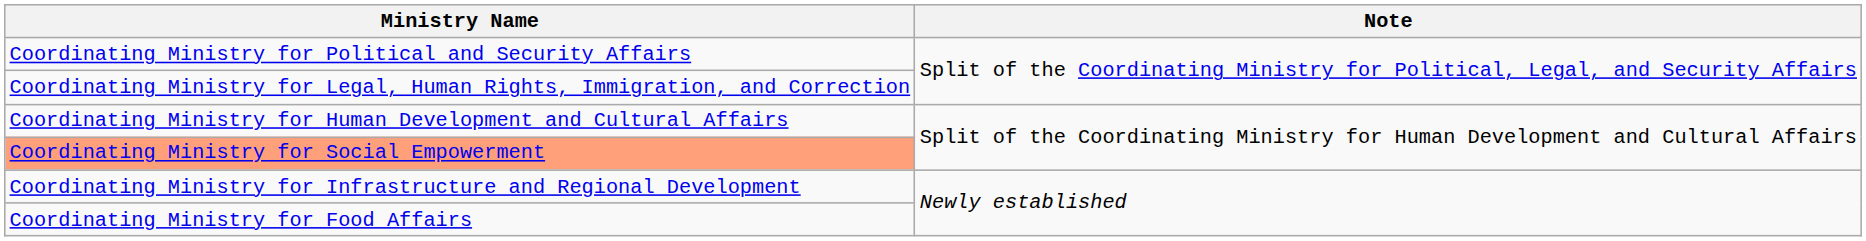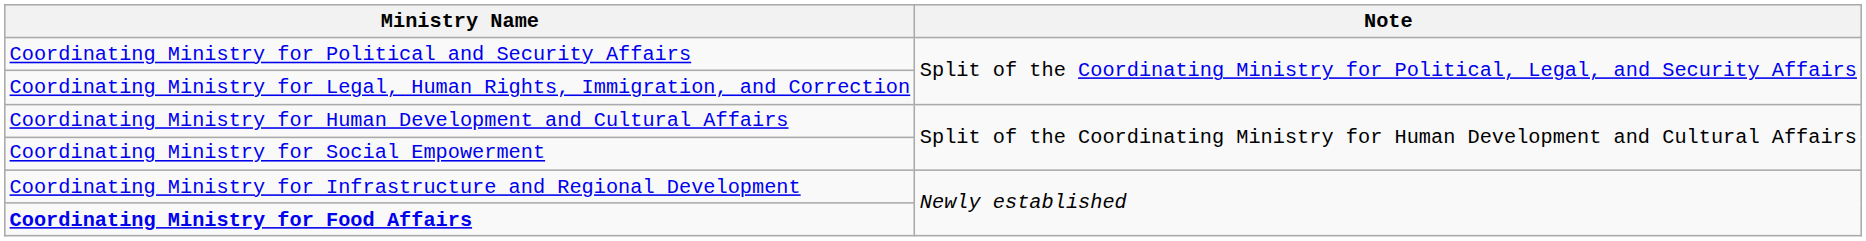Coordinating Ministry for Social Empowerment | Ministry Name: lightsalmon background -> no background
Coordinating Ministry for Food Affairs | Ministry Name: normal -> bold
